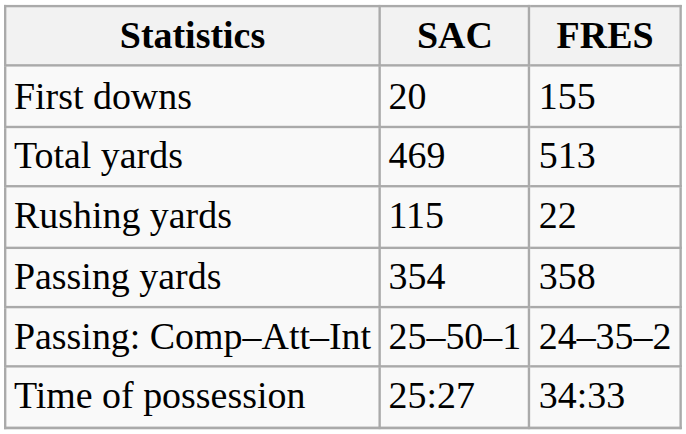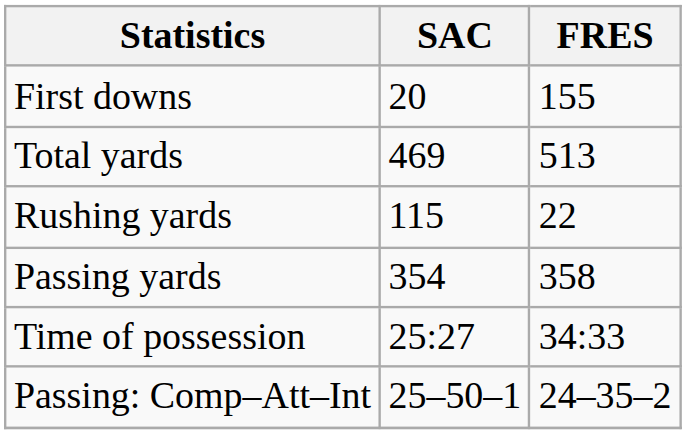rows swapped: Passing: Comp–Att–Int <-> Time of possession
